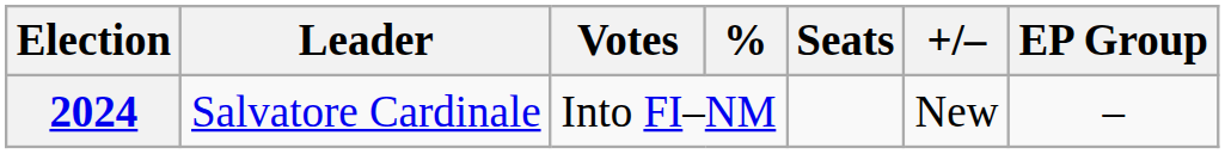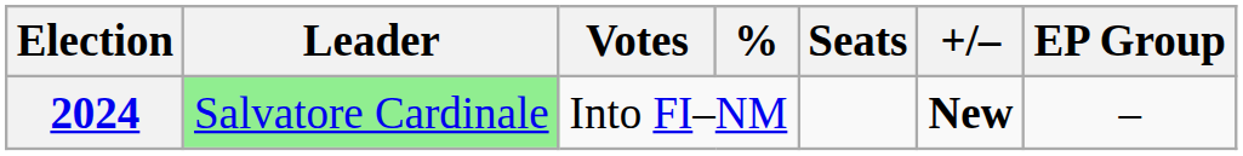2024 | Leader: no background -> lightgreen background
2024 | +/–: normal -> bold
